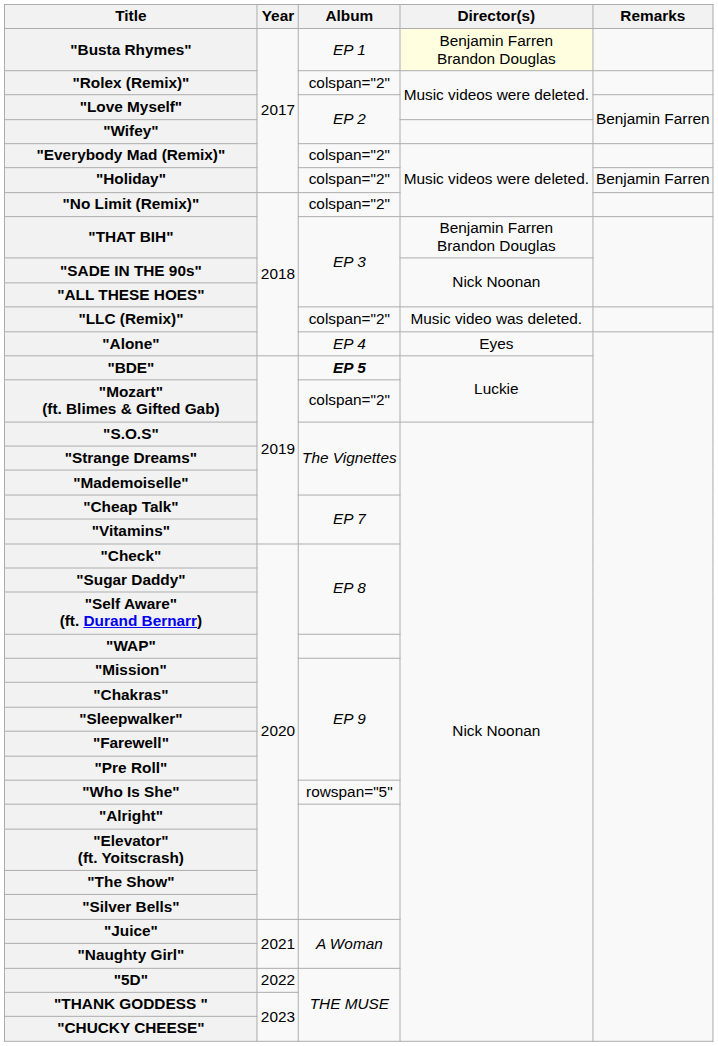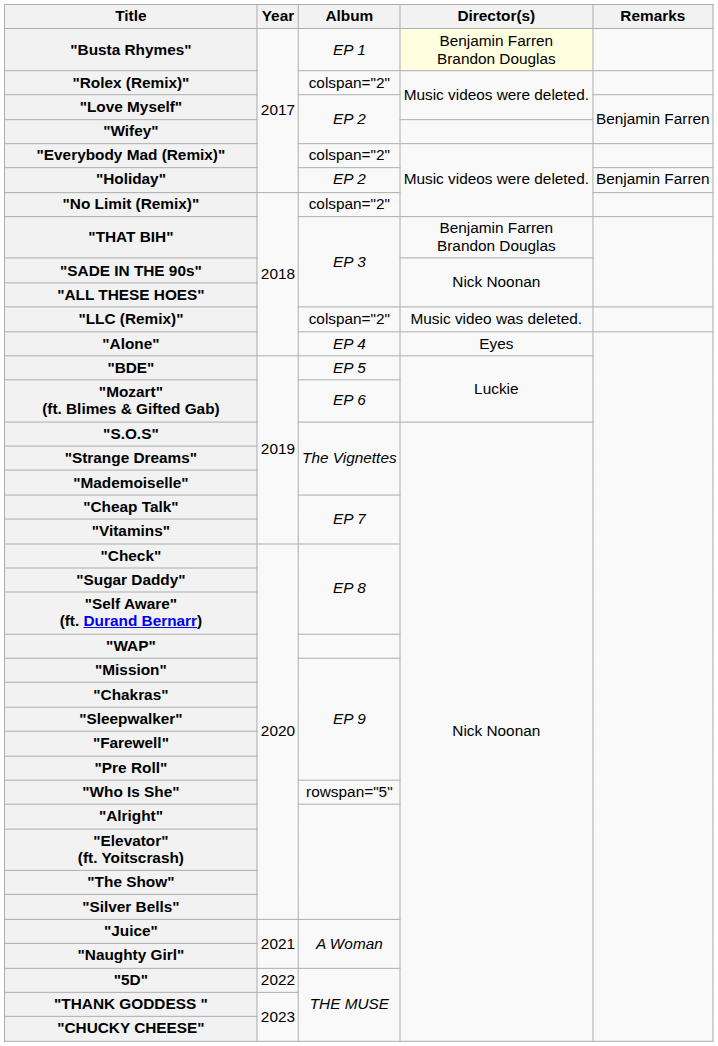"Holiday" | Album: colspan="2" -> EP 2
"BDE" | Album: bold -> normal
"Mozart" (ft. Blimes & Gifted Gab) | Album: colspan="2" -> EP 6
